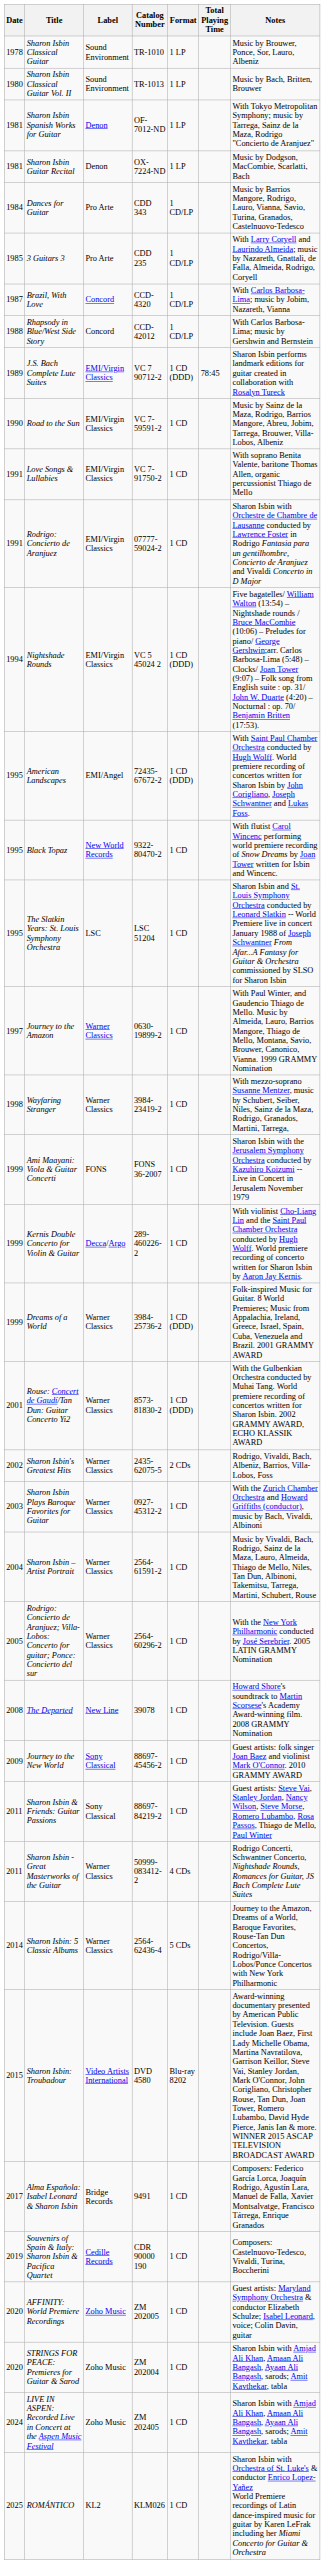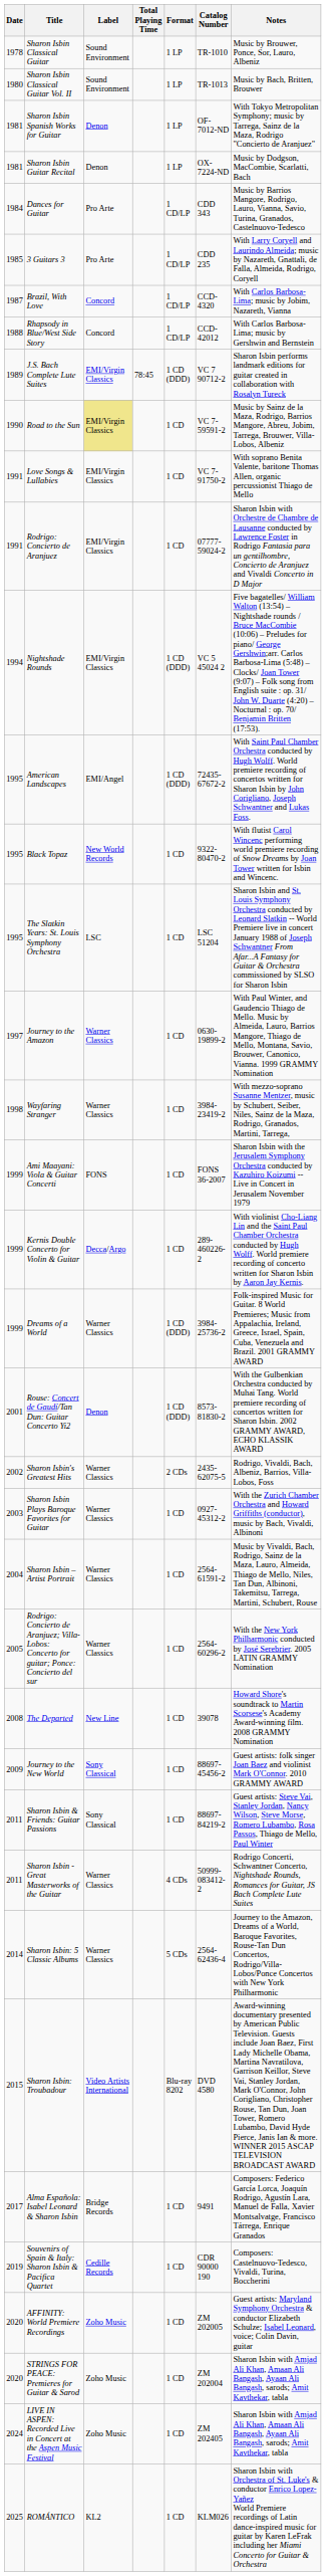columns swapped: Catalog Number <-> Total Playing Time
Road to the Sun | Label: no background -> khaki background
Rouse: Concert de Gaudí/Tan Dun: Guitar Concerto Yi2 | Label: Warner Classics -> Denon
